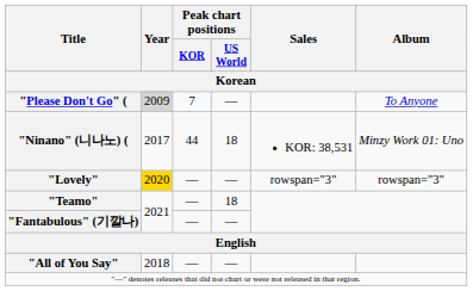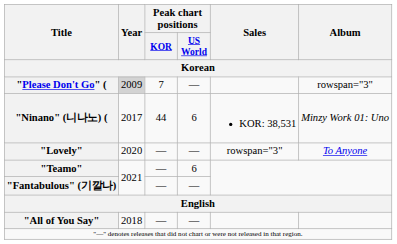"Please Don't Go" ( | Album: To Anyone -> rowspan="3"
"Ninano" (니나노) ( | Peak chart positions / US World: 18 -> 6
"Lovely" | Year: gold background -> no background
"Lovely" | Album: rowspan="3" -> To Anyone
"Teamo" | Peak chart positions / US World: 18 -> 6
